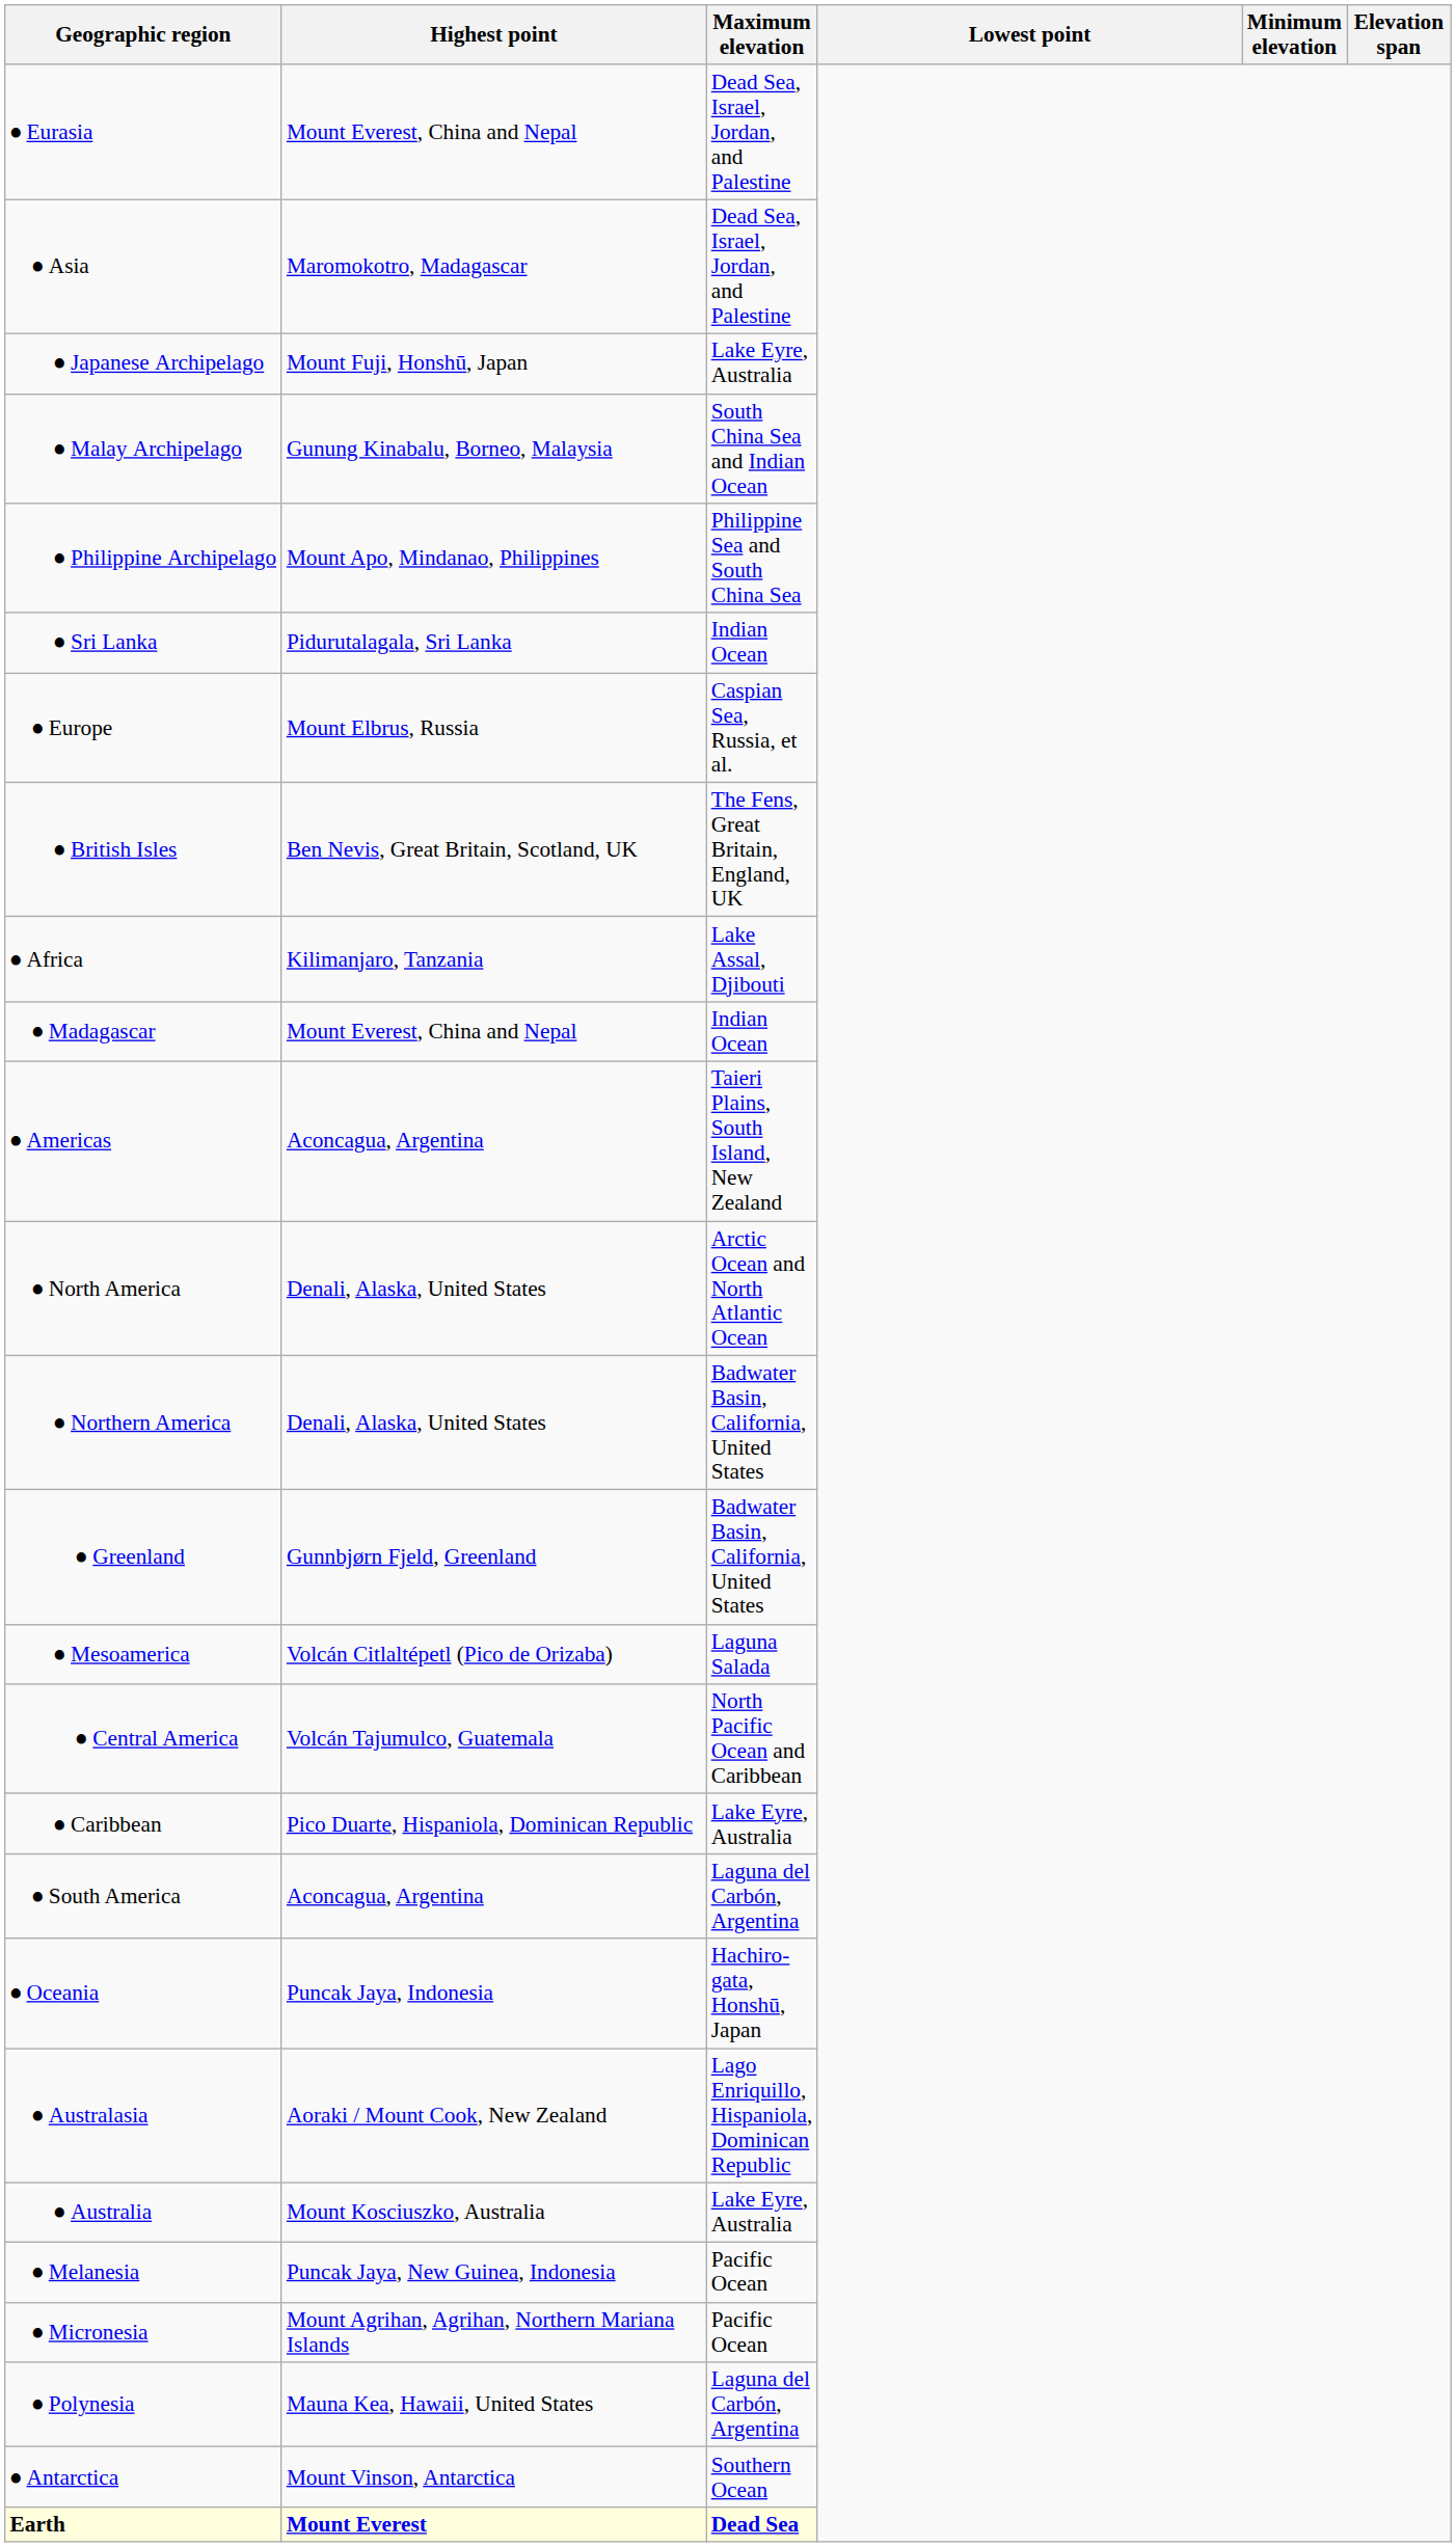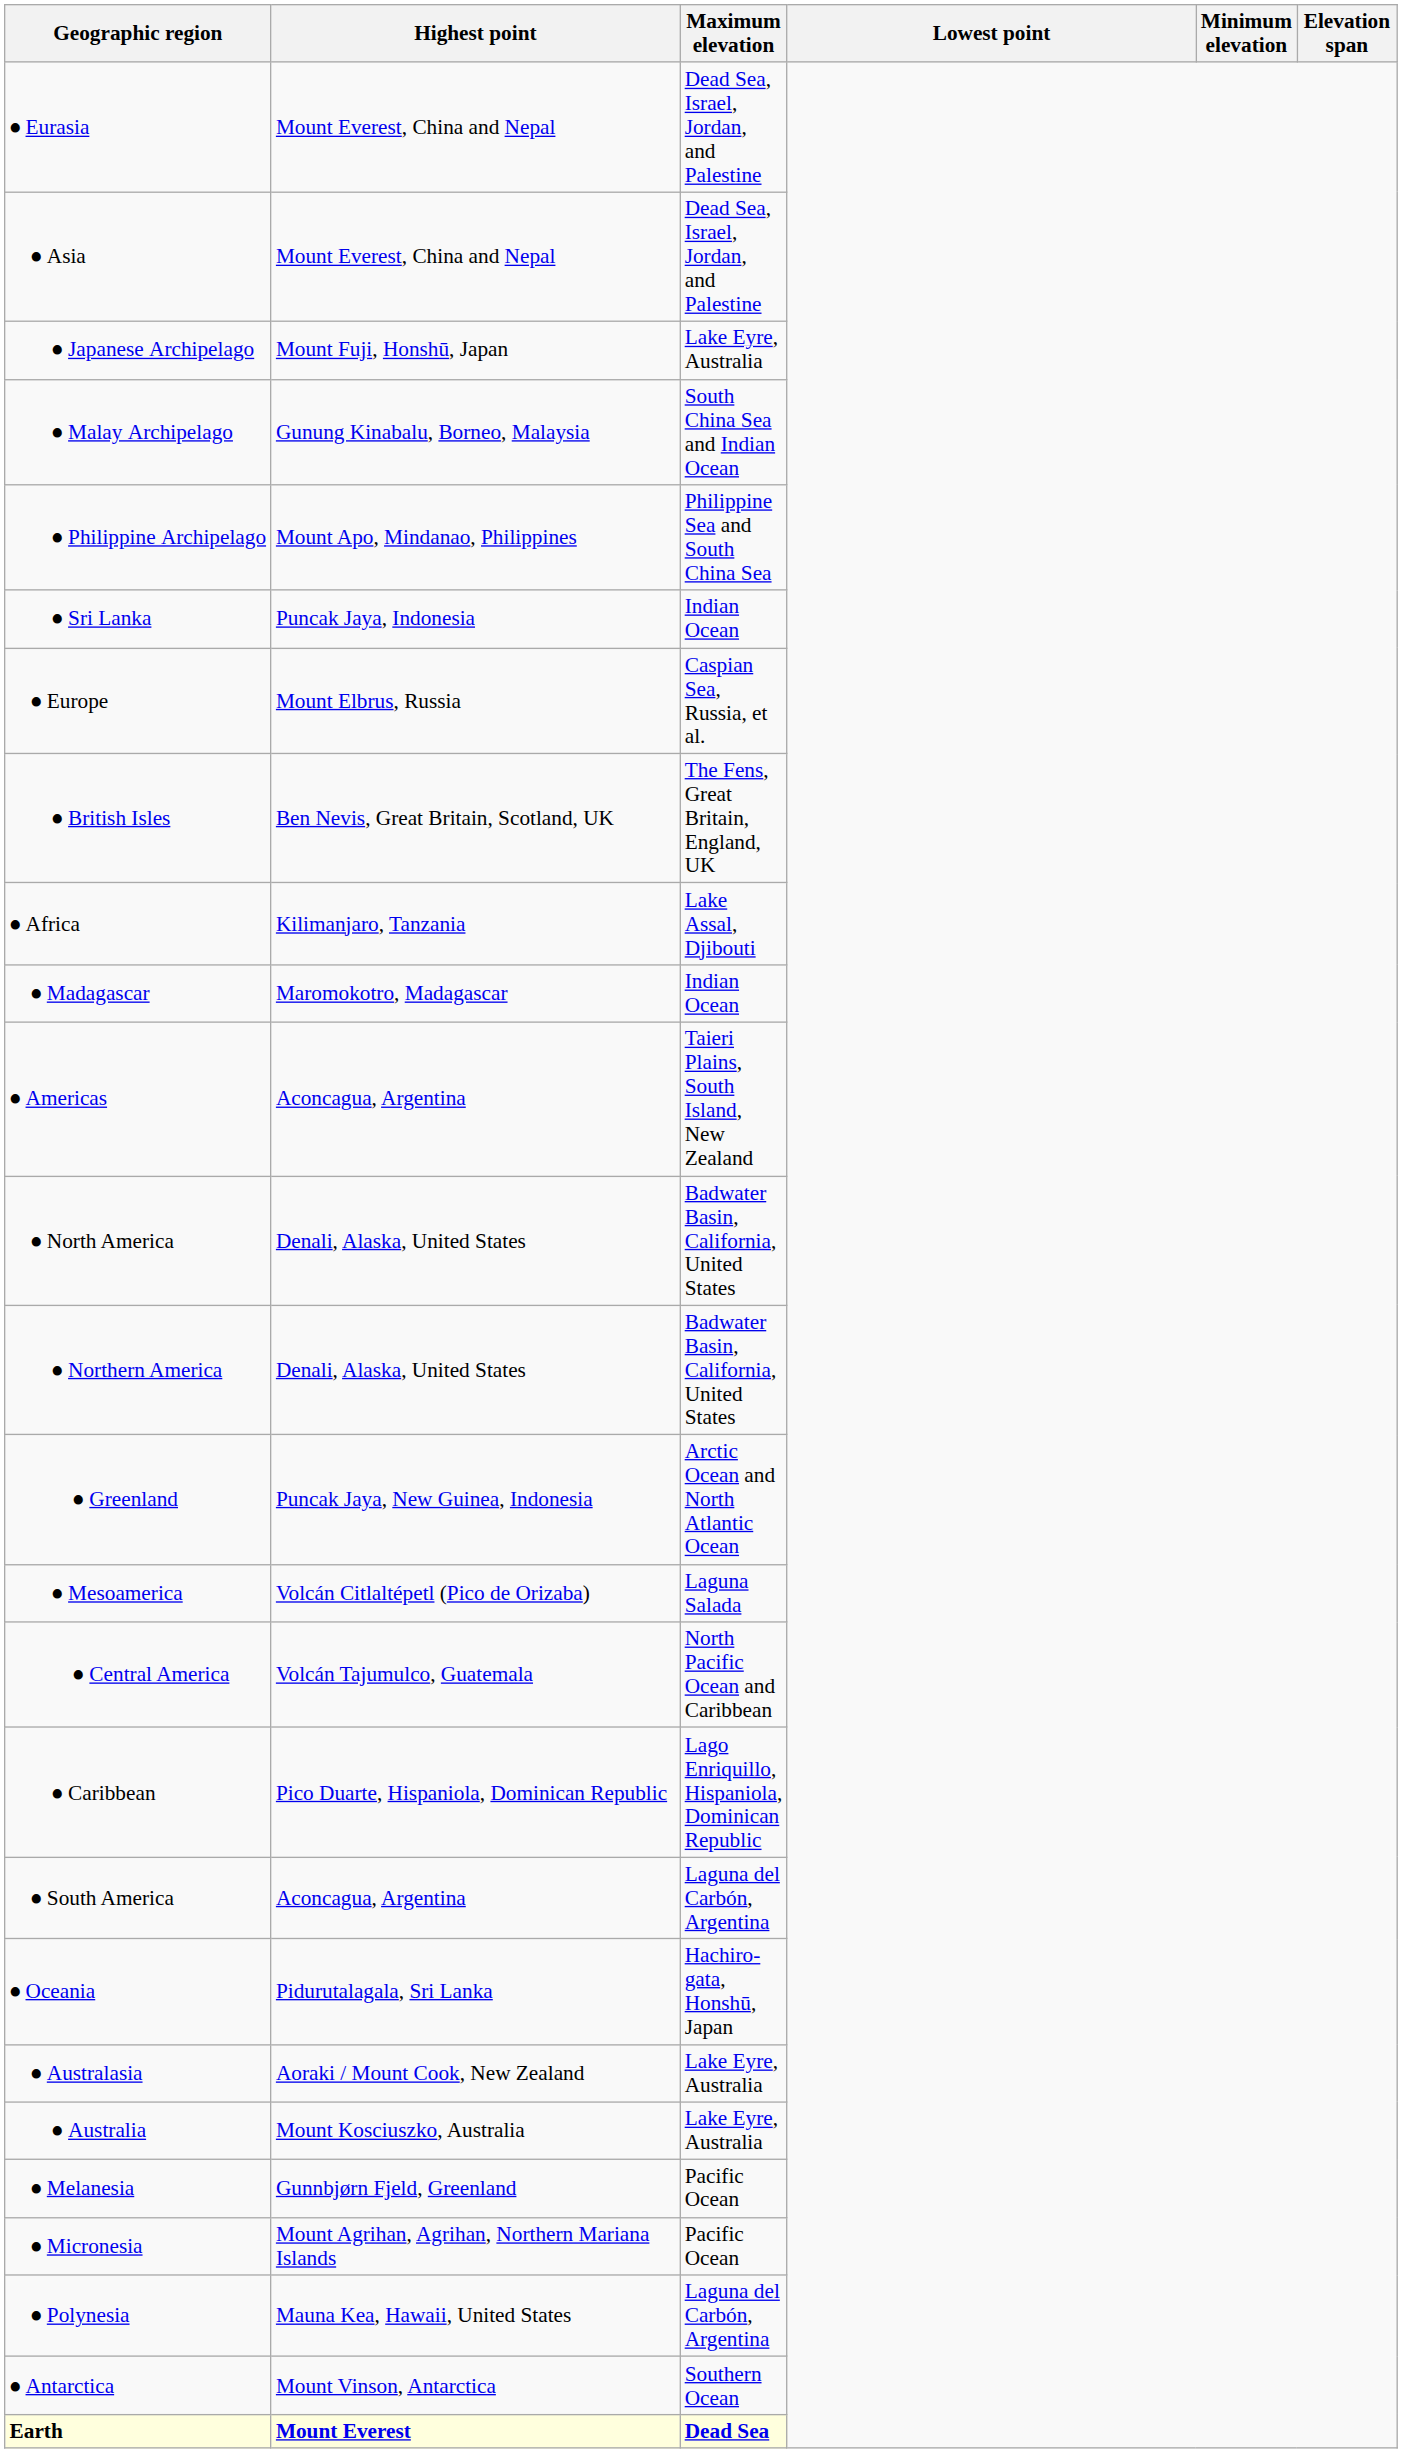⦁ Asia | Highest point: Maromokotro, Madagascar -> Mount Everest, China and Nepal
⦁ Sri Lanka | Highest point: Pidurutalagala, Sri Lanka -> Puncak Jaya, Indonesia
⦁ Madagascar | Highest point: Mount Everest, China and Nepal -> Maromokotro, Madagascar
⦁ North America | Maximum elevation: Arctic Ocean and North Atlantic Ocean -> Badwater Basin, California, United States
⦁ Greenland | Highest point: Gunnbjørn Fjeld, Greenland -> Puncak Jaya, New Guinea, Indonesia
⦁ Greenland | Maximum elevation: Badwater Basin, California, United States -> Arctic Ocean and North Atlantic Ocean
⦁ Caribbean | Maximum elevation: Lake Eyre, Australia -> Lago Enriquillo, Hispaniola, Dominican Republic
⦁ Oceania | Highest point: Puncak Jaya, Indonesia -> Pidurutalagala, Sri Lanka
⦁ Australasia | Maximum elevation: Lago Enriquillo, Hispaniola, Dominican Republic -> Lake Eyre, Australia
⦁ Melanesia | Highest point: Puncak Jaya, New Guinea, Indonesia -> Gunnbjørn Fjeld, Greenland
